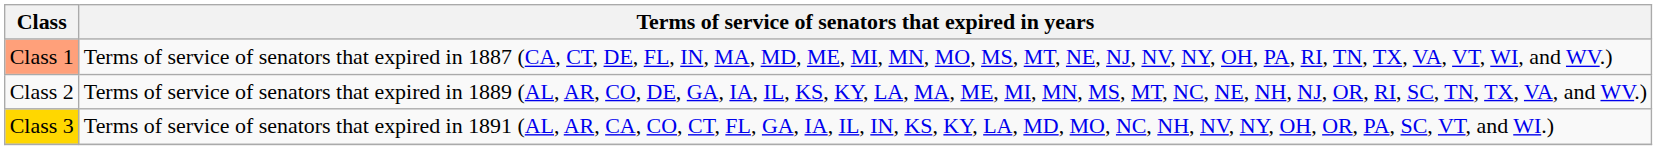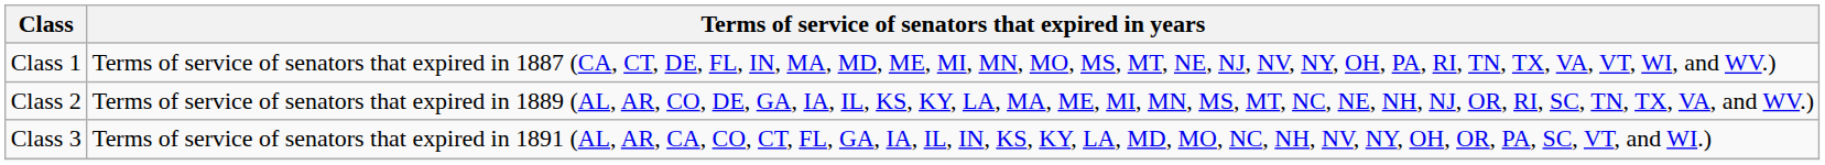Class 1 | Class: lightsalmon background -> no background
Class 3 | Class: gold background -> no background
